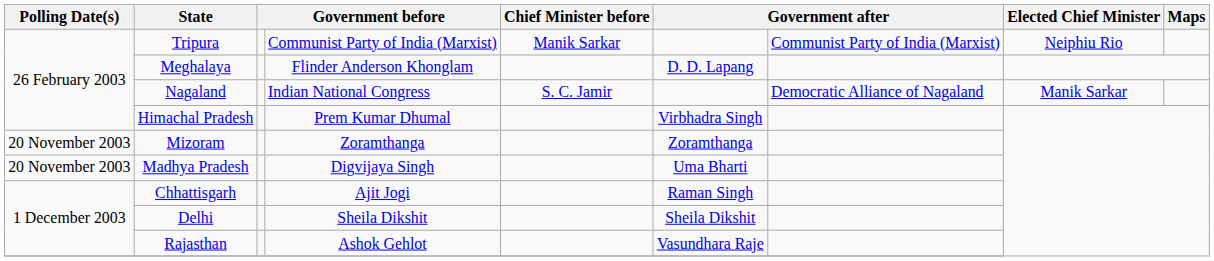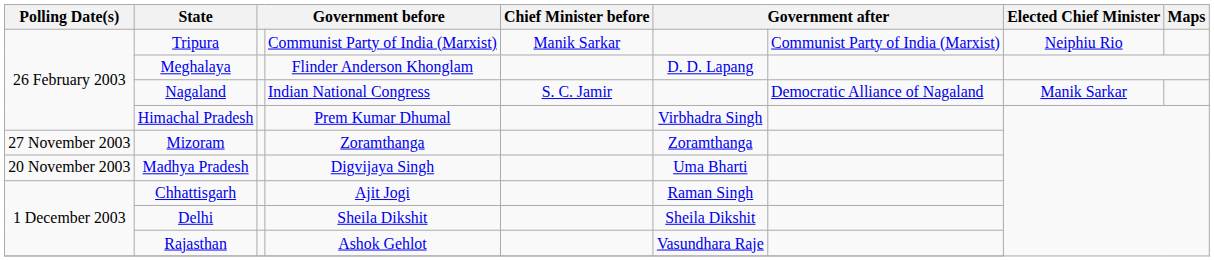Mizoram | Polling Date(s): 20 November 2003 -> 27 November 2003
